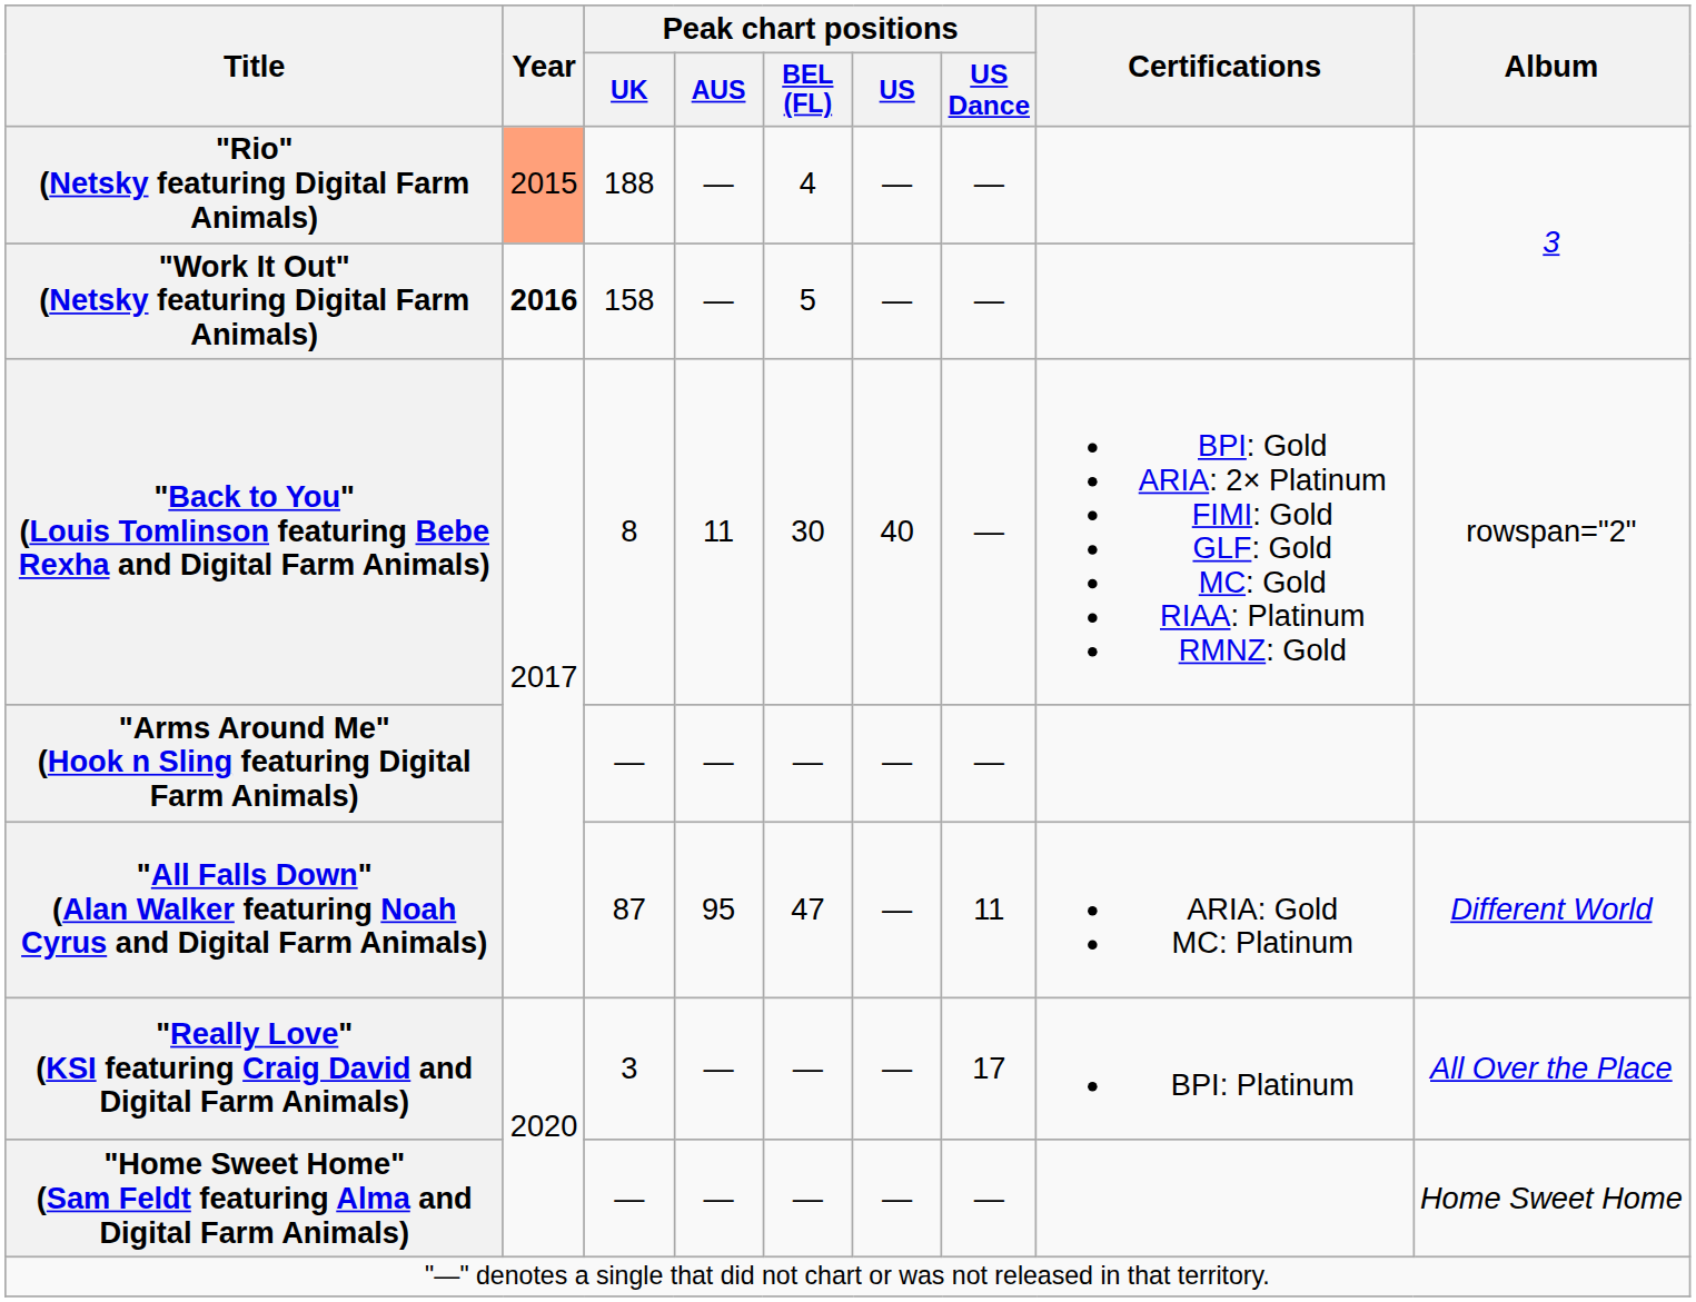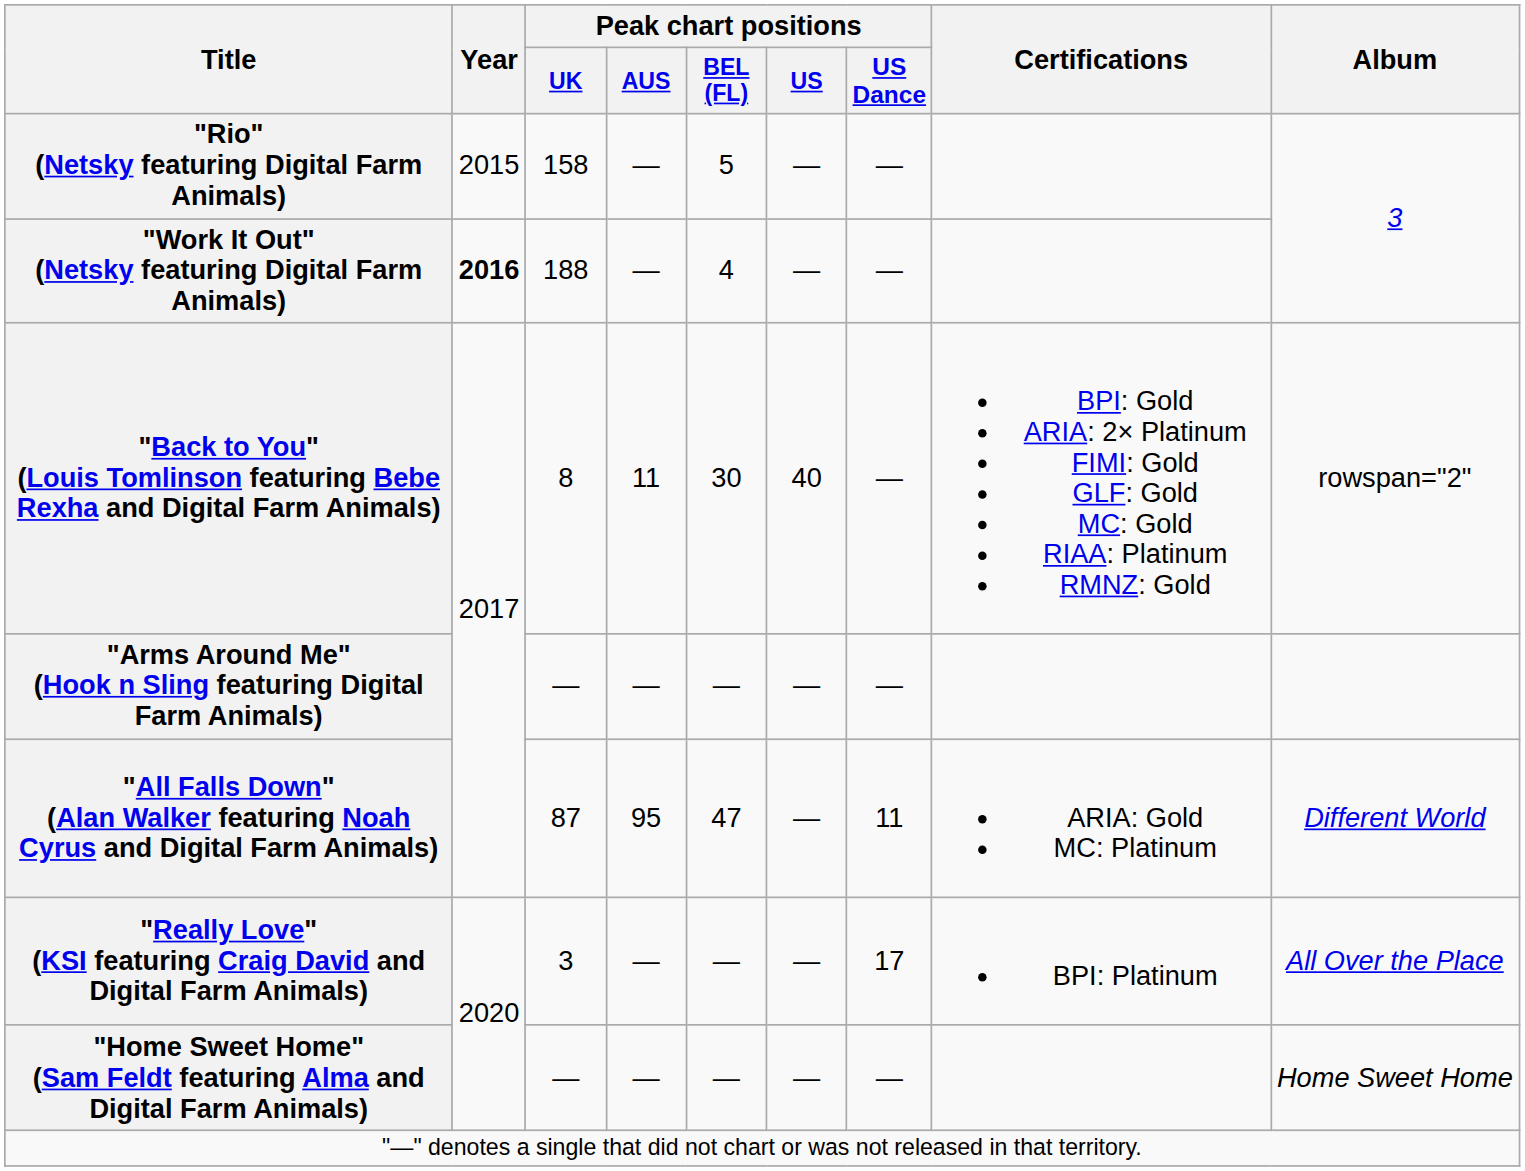"Rio" (Netsky featuring Digital Farm Animals) | Year: lightsalmon background -> no background
"Rio" (Netsky featuring Digital Farm Animals) | Peak chart positions / UK: 188 -> 158
"Rio" (Netsky featuring Digital Farm Animals) | Peak chart positions / BEL (FL): 4 -> 5
"Work It Out" (Netsky featuring Digital Farm Animals) | Peak chart positions / UK: 158 -> 188
"Work It Out" (Netsky featuring Digital Farm Animals) | Peak chart positions / BEL (FL): 5 -> 4
